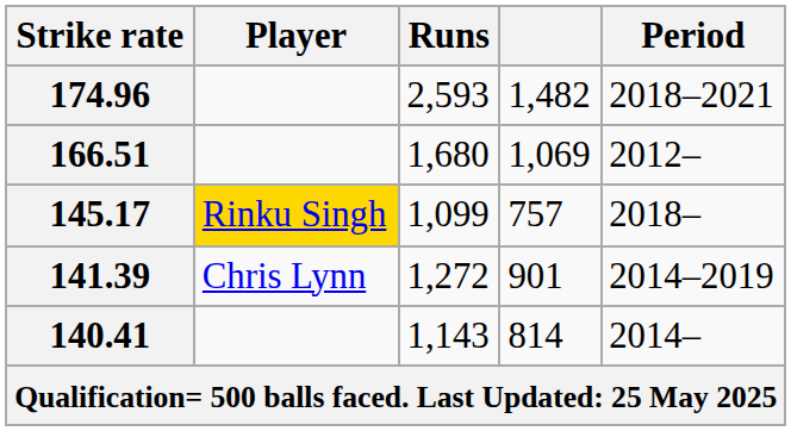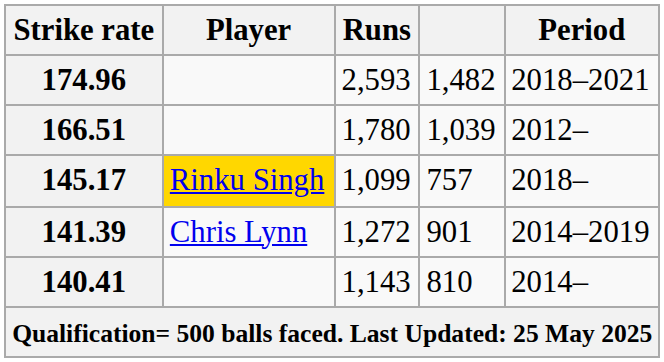166.51 | Runs: 1,680 -> 1,780
166.51 | column 4: 1,069 -> 1,039
140.41 | column 4: 814 -> 810
